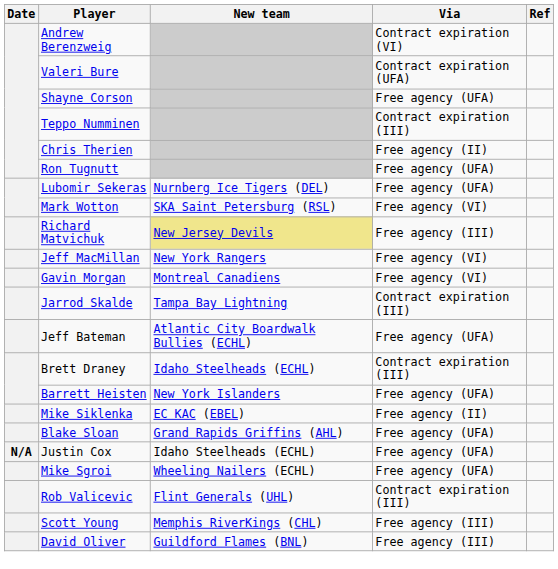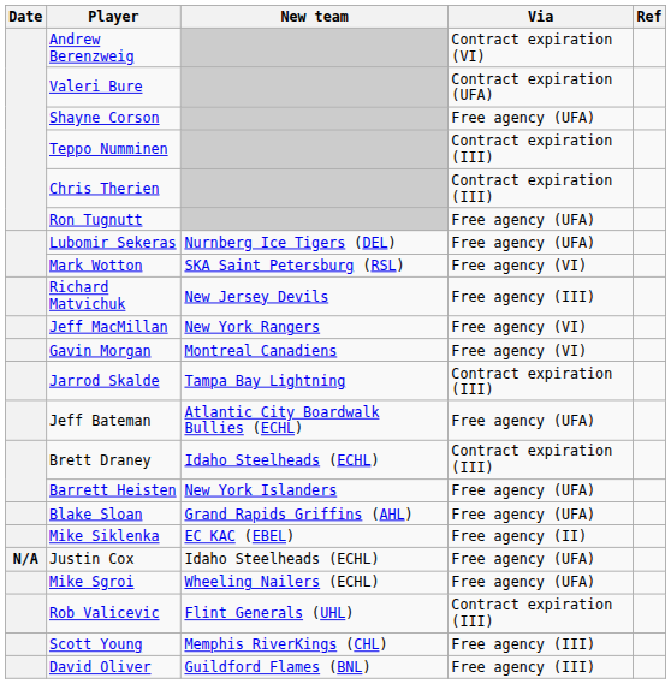Chris Therien | Via: Free agency (II) -> Contract expiration (III)
Richard Matvichuk | New team: khaki background -> no background
rows swapped: Blake Sloan <-> Mike Siklenka
